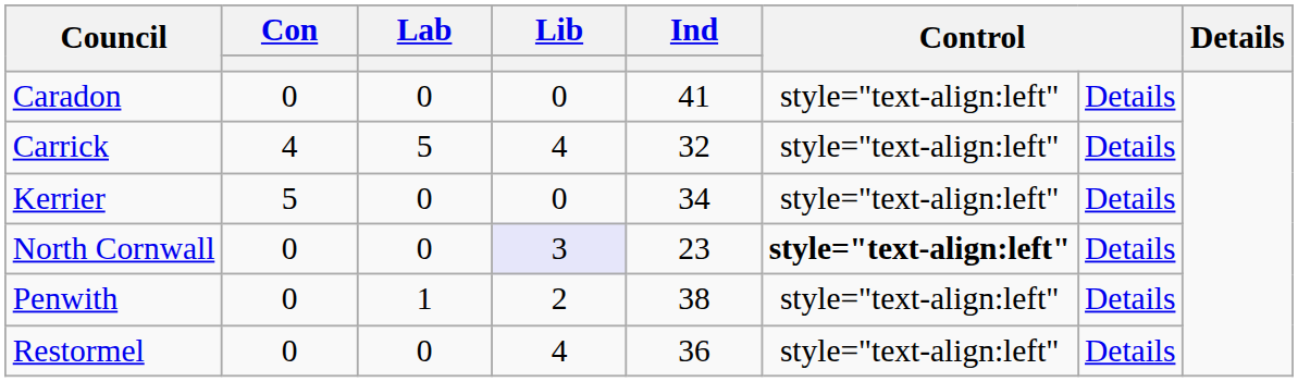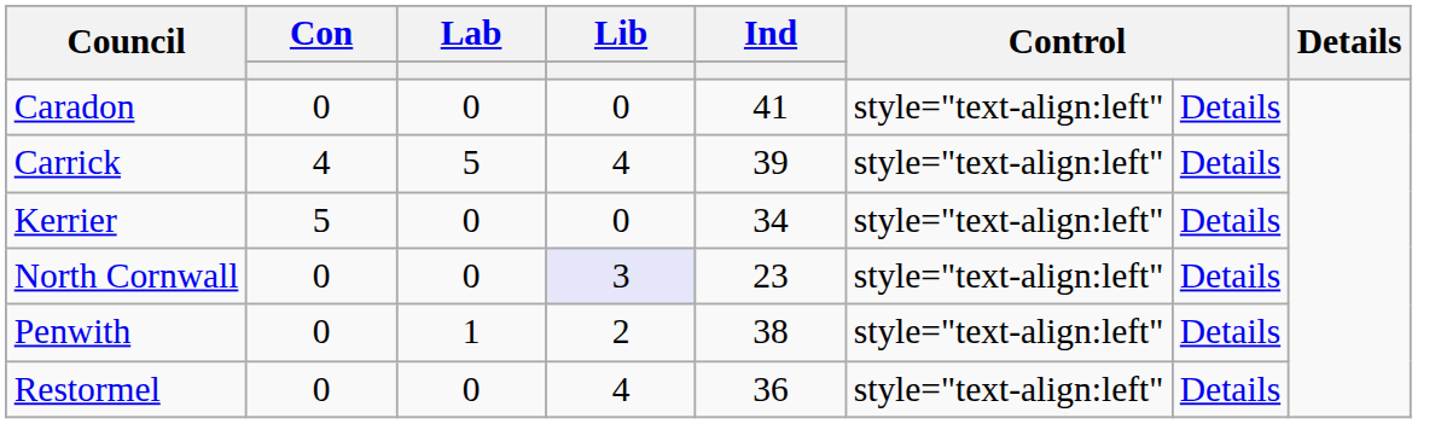Carrick | Ind: 32 -> 39
North Cornwall | column 6: bold -> normal
